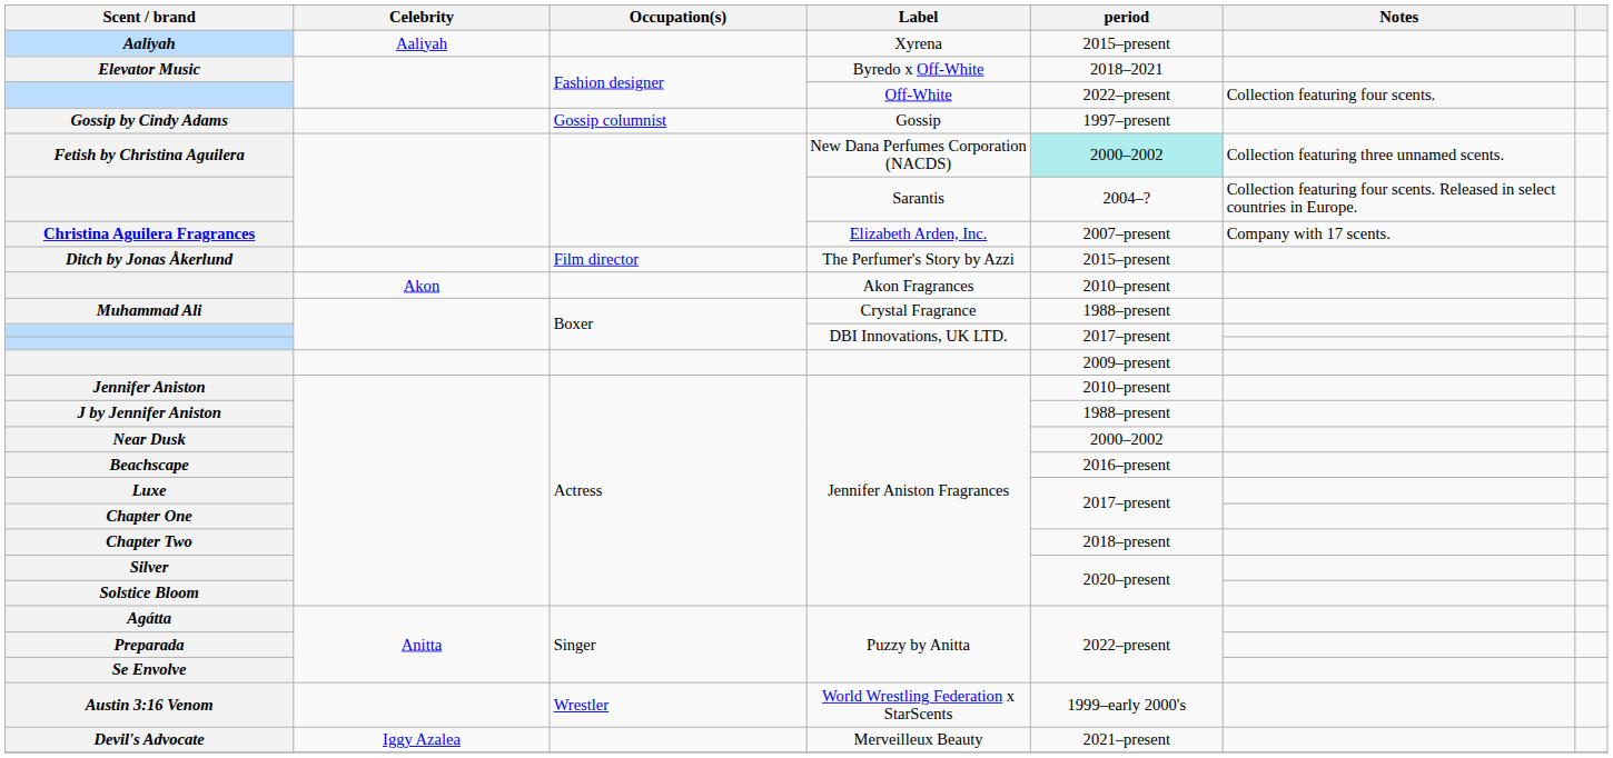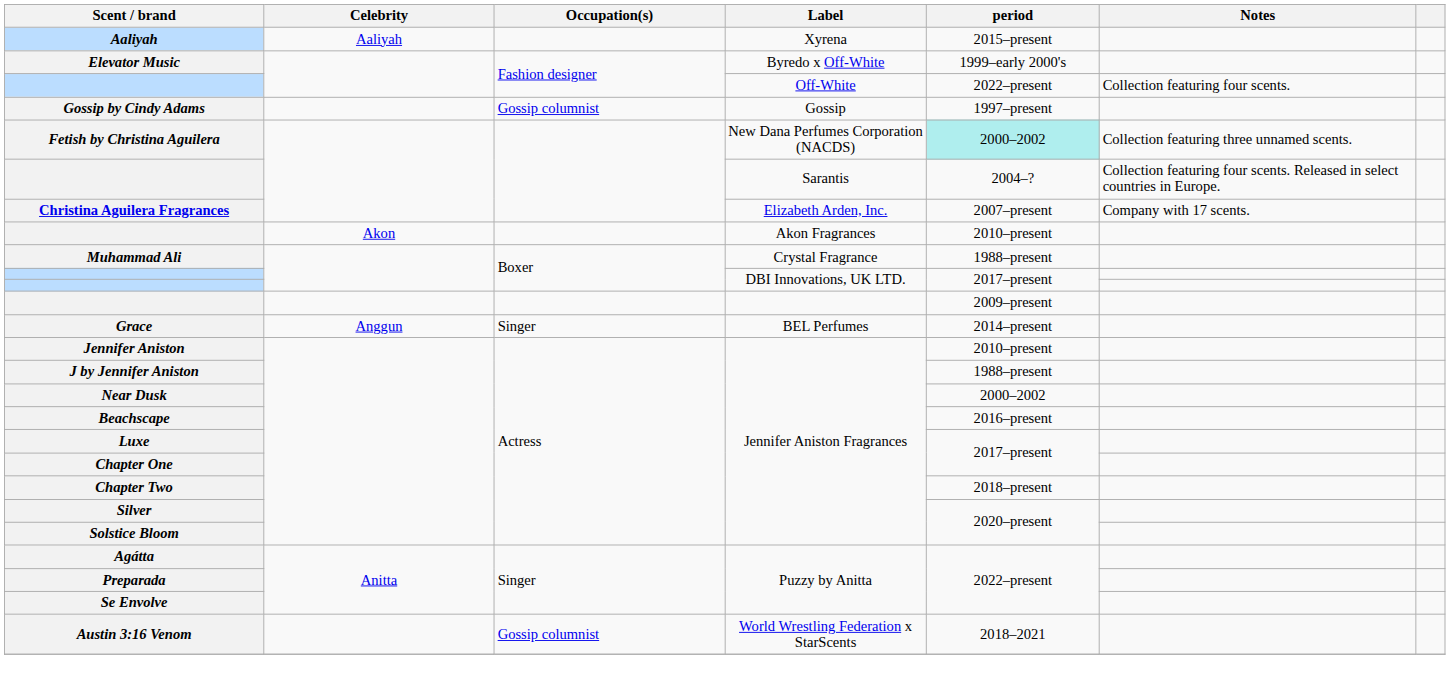Elevator Music | period: 2018–2021 -> 1999–early 2000's
- row: Ditch by Jonas Åkerlund | Film director | The Perfumer's Story by Azzi | 2015–present
+ row: Grace | Anggun | Singer | BEL Perfumes | 2014–present
Austin 3:16 Venom | Occupation(s): Wrestler -> Gossip columnist
Austin 3:16 Venom | period: 1999–early 2000's -> 2018–2021
- row: Devil's Advocate | Iggy Azalea | Merveilleux Beauty | 2021–present
